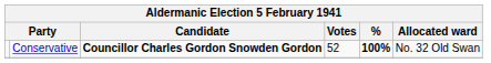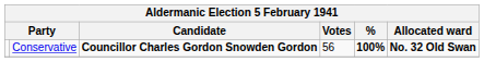Conservative | Votes: 52 -> 56
Conservative | Allocated ward: normal -> bold
